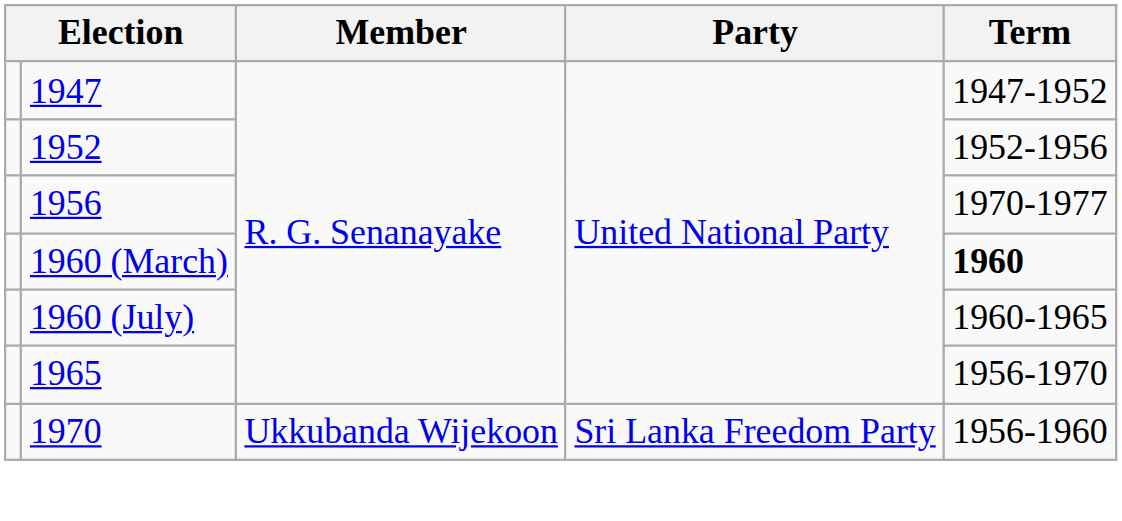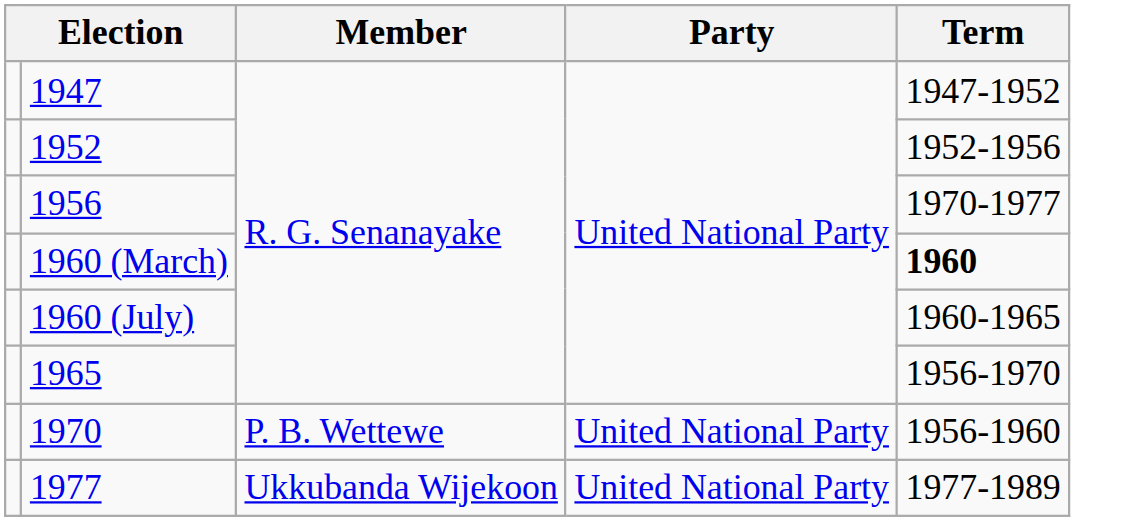1970 | Member: Ukkubanda Wijekoon -> P. B. Wettewe
1970 | Party: Sri Lanka Freedom Party -> United National Party
+ row: 1977 | Ukkubanda Wijekoon | United National Party | 1977-1989
